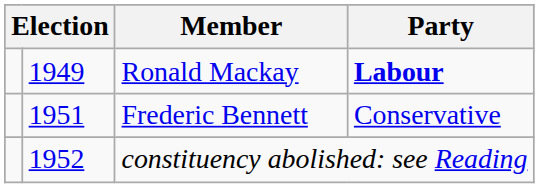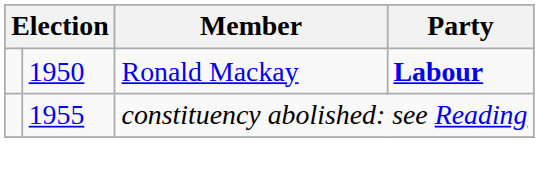Ronald Mackay | column 2: 1949 -> 1950
- row: 1951 | Frederic Bennett | Conservative
constituency abolished: see Reading | column 2: 1952 -> 1955
